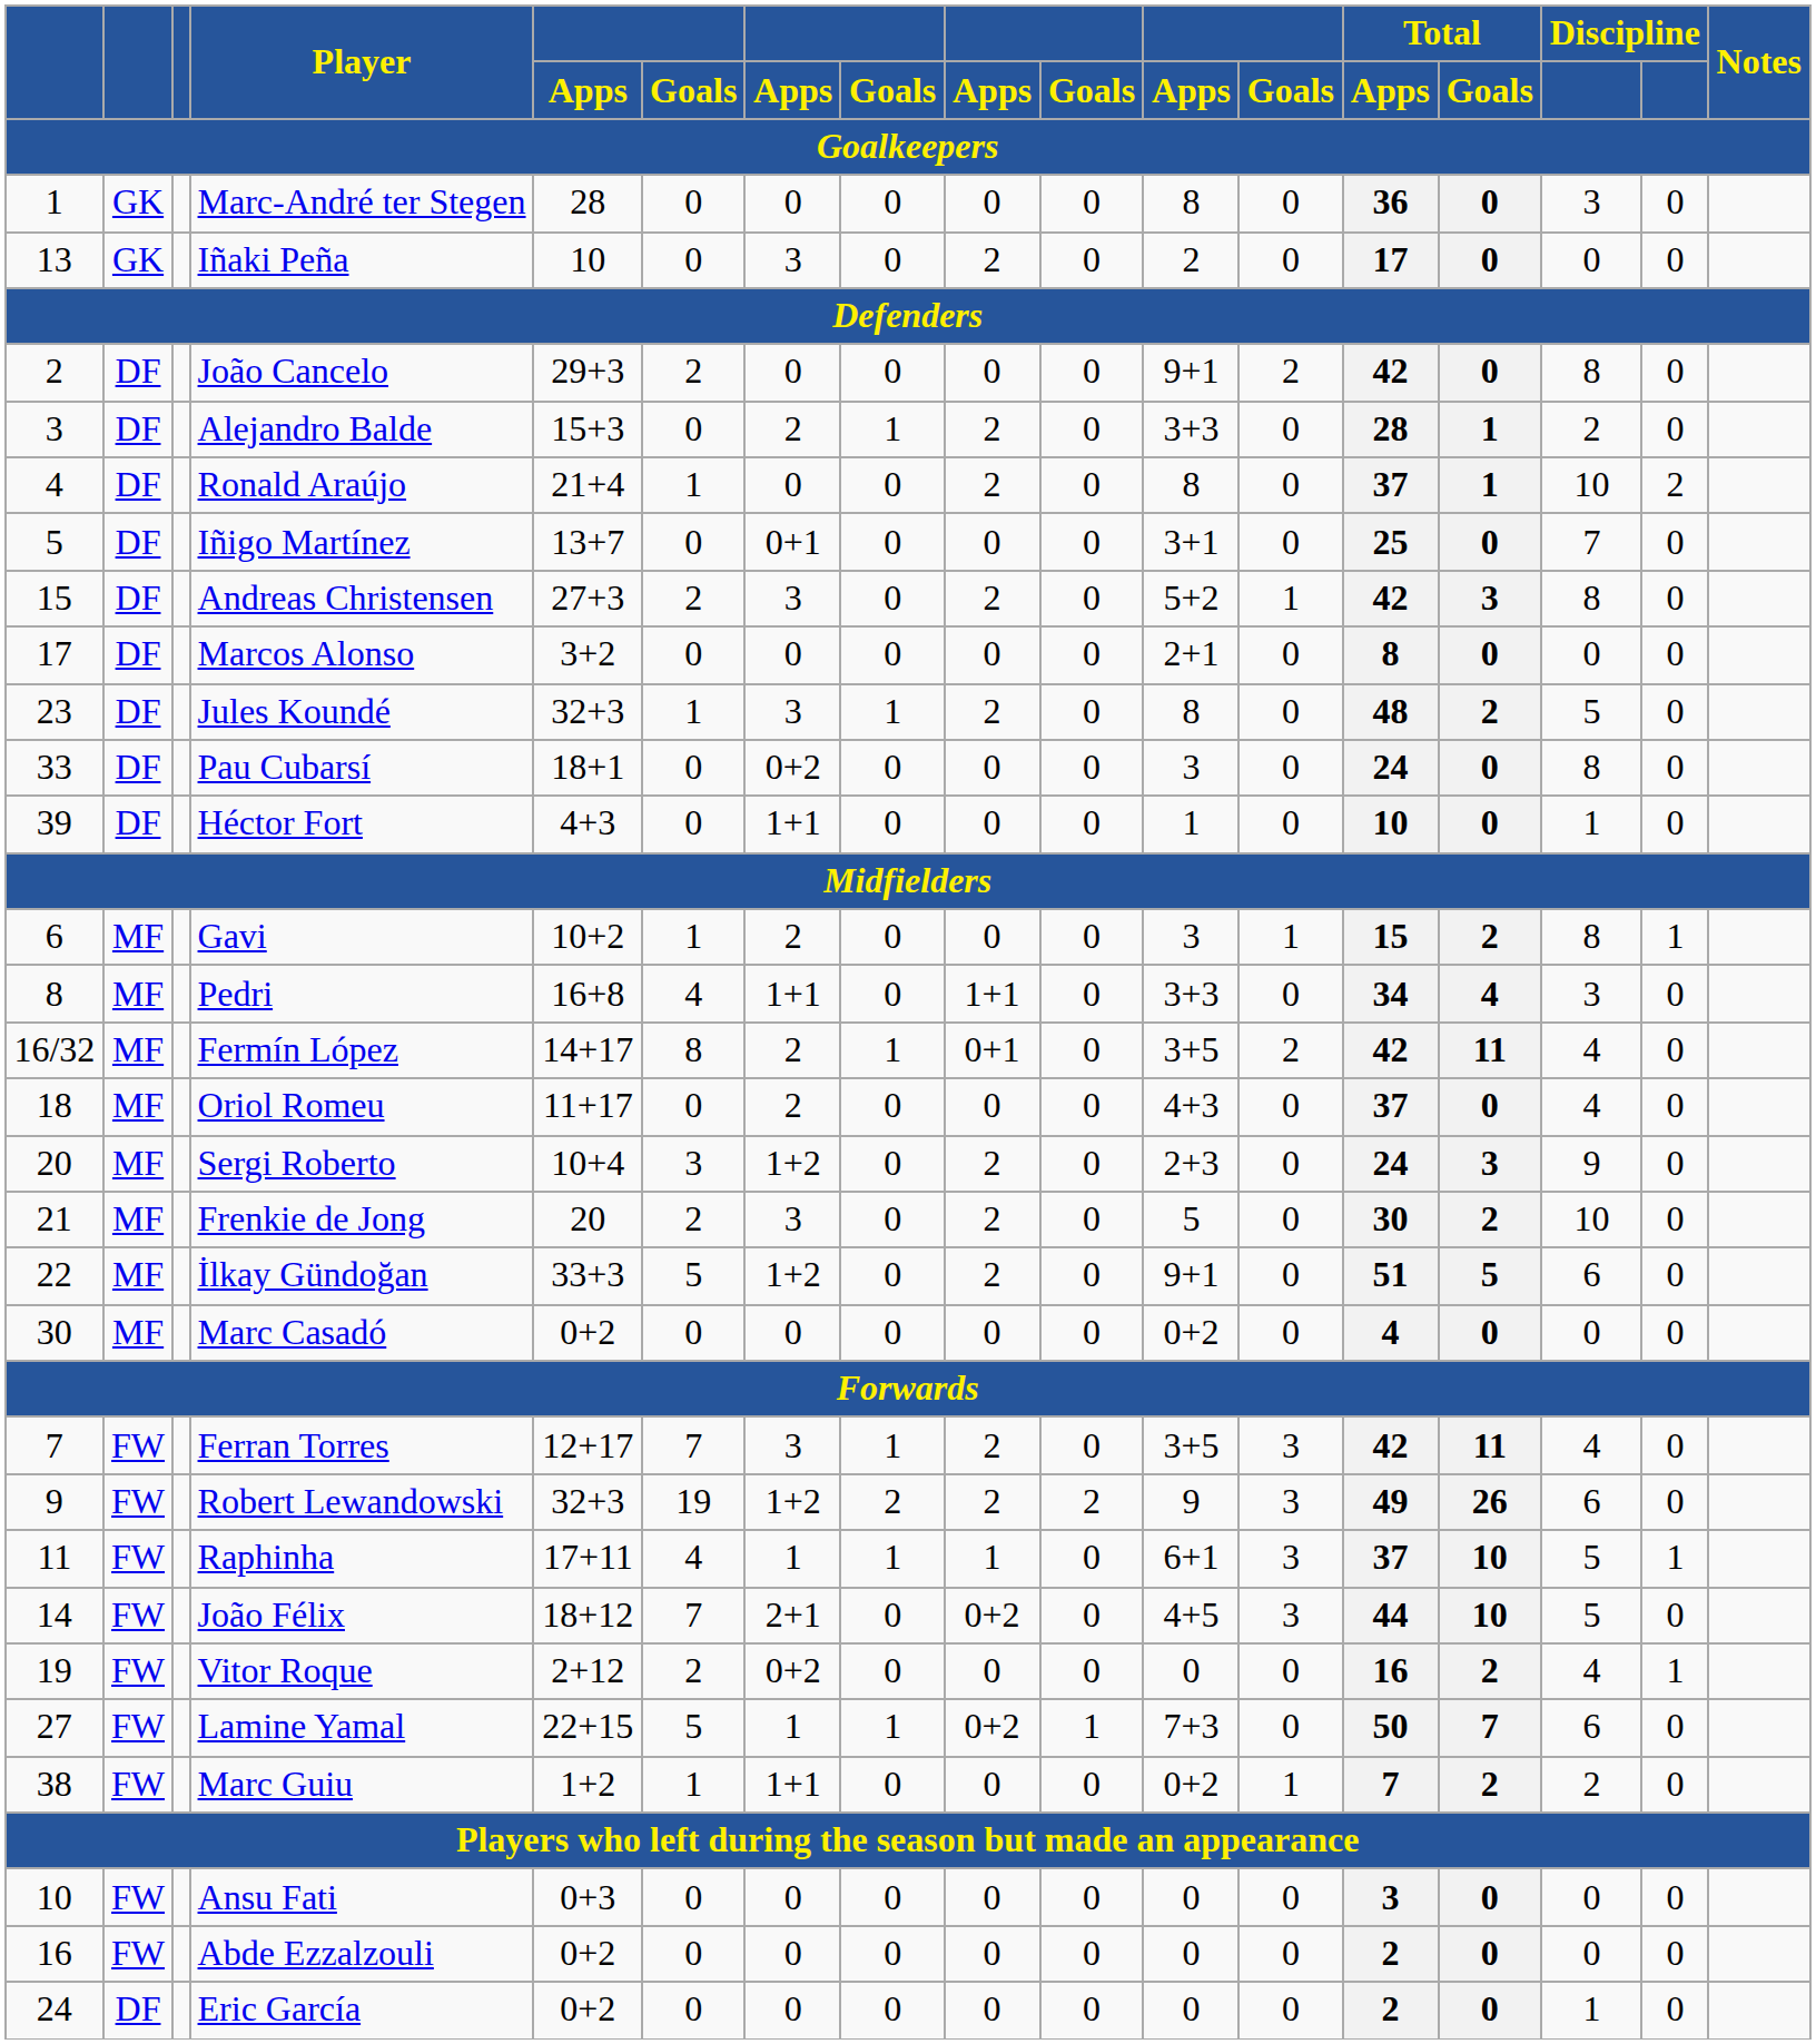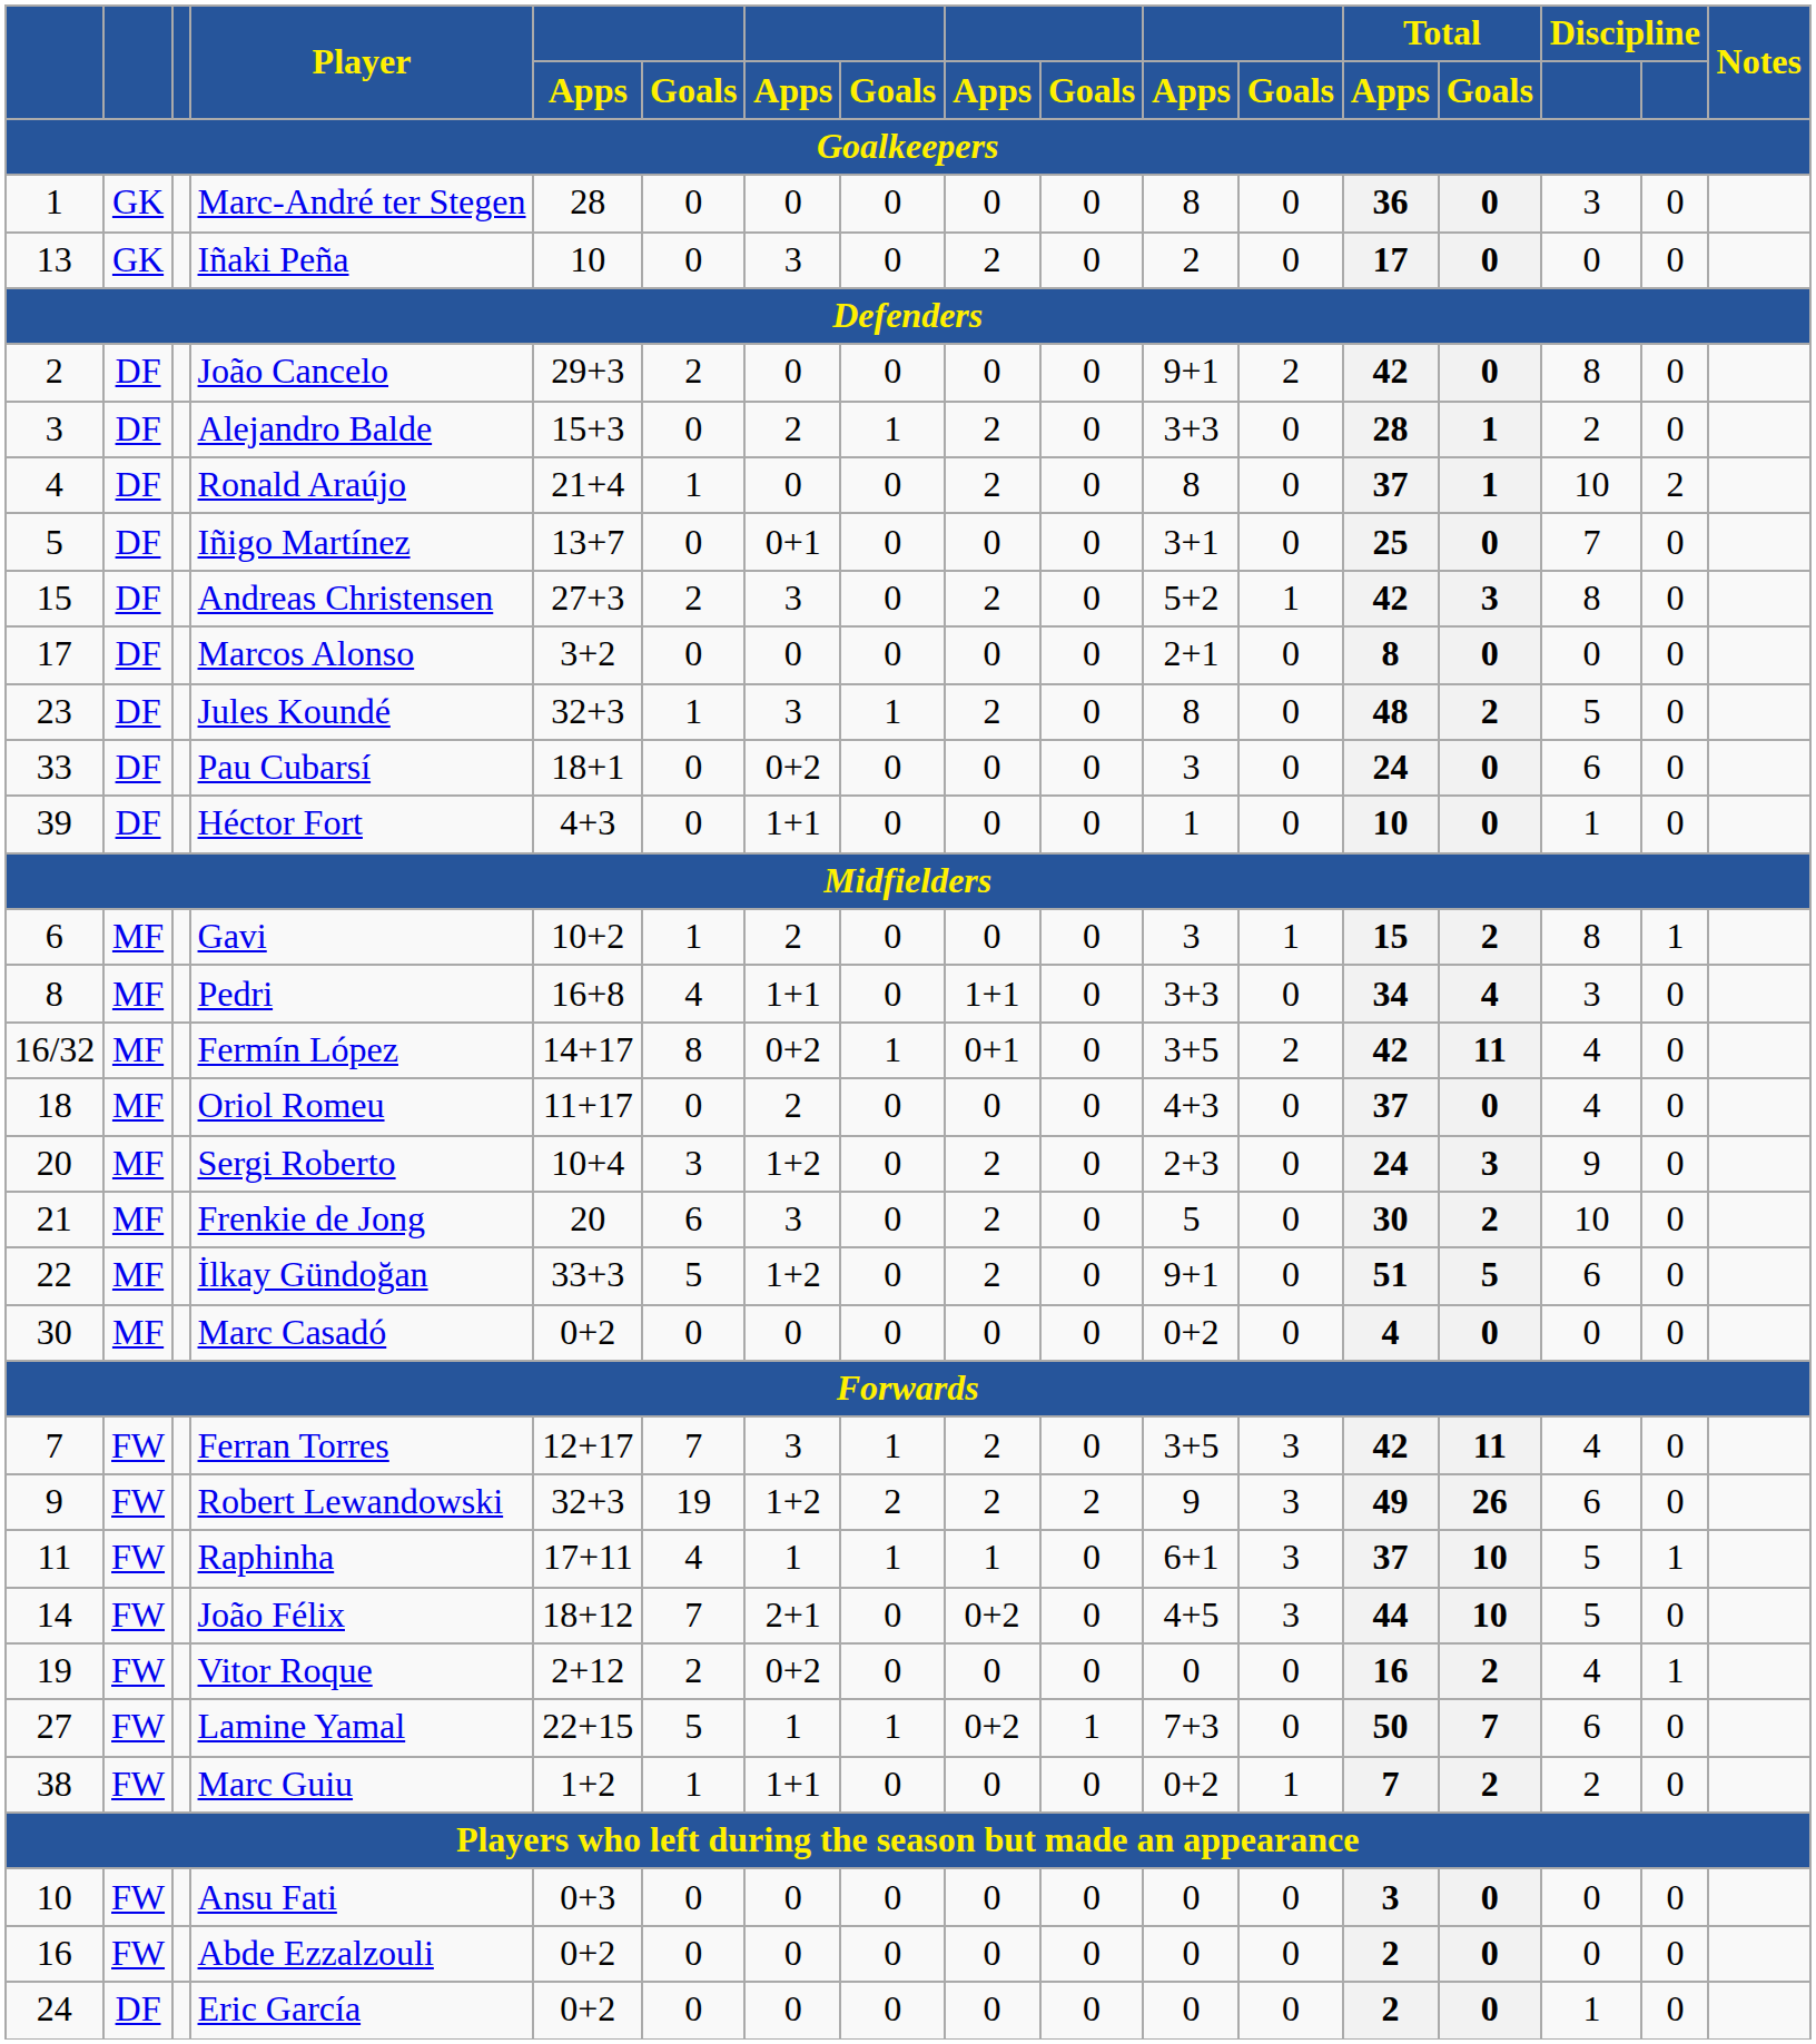Pau Cubarsí | column 15: 8 -> 6
Fermín López | column 7: 2 -> 0+2
Frenkie de Jong | column 6: 2 -> 6
